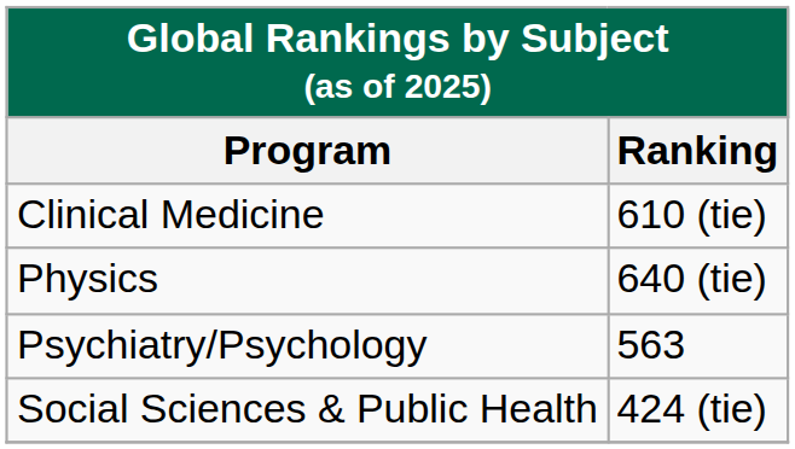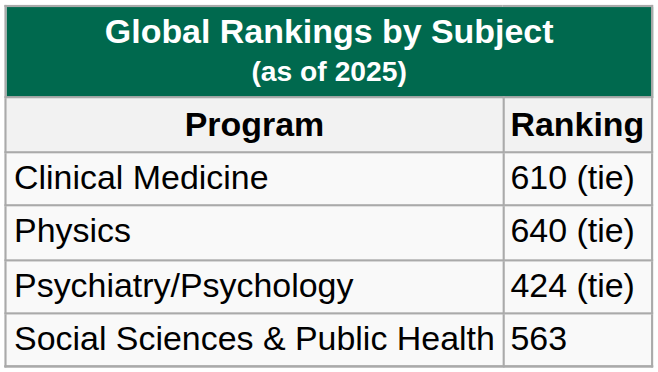Psychiatry/Psychology | Ranking: 563 -> 424 (tie)
Social Sciences & Public Health | Ranking: 424 (tie) -> 563
